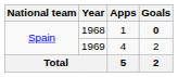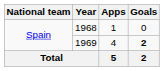1968 | Goals: bold -> normal
1969 | Goals: normal -> bold
